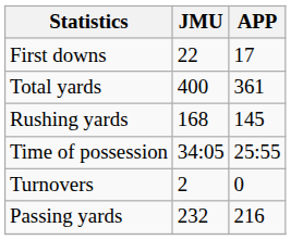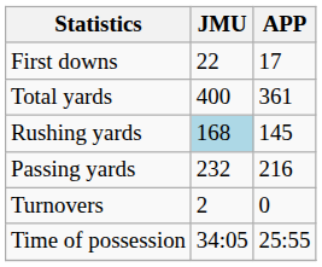Rushing yards | JMU: no background -> lightblue background
rows swapped: Passing yards <-> Time of possession
